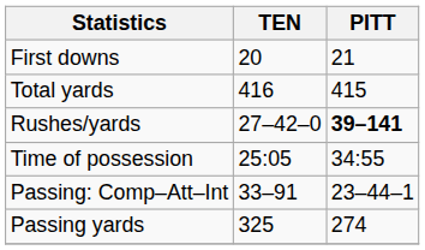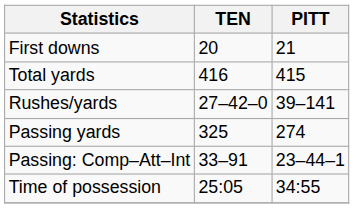Rushes/yards | PITT: bold -> normal
rows swapped: Passing yards <-> Time of possession
